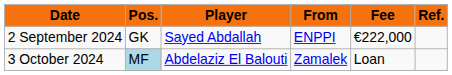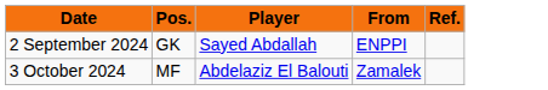- column: Fee | €222,000 | Loan
3 October 2024 | Pos.: lightblue background -> no background
